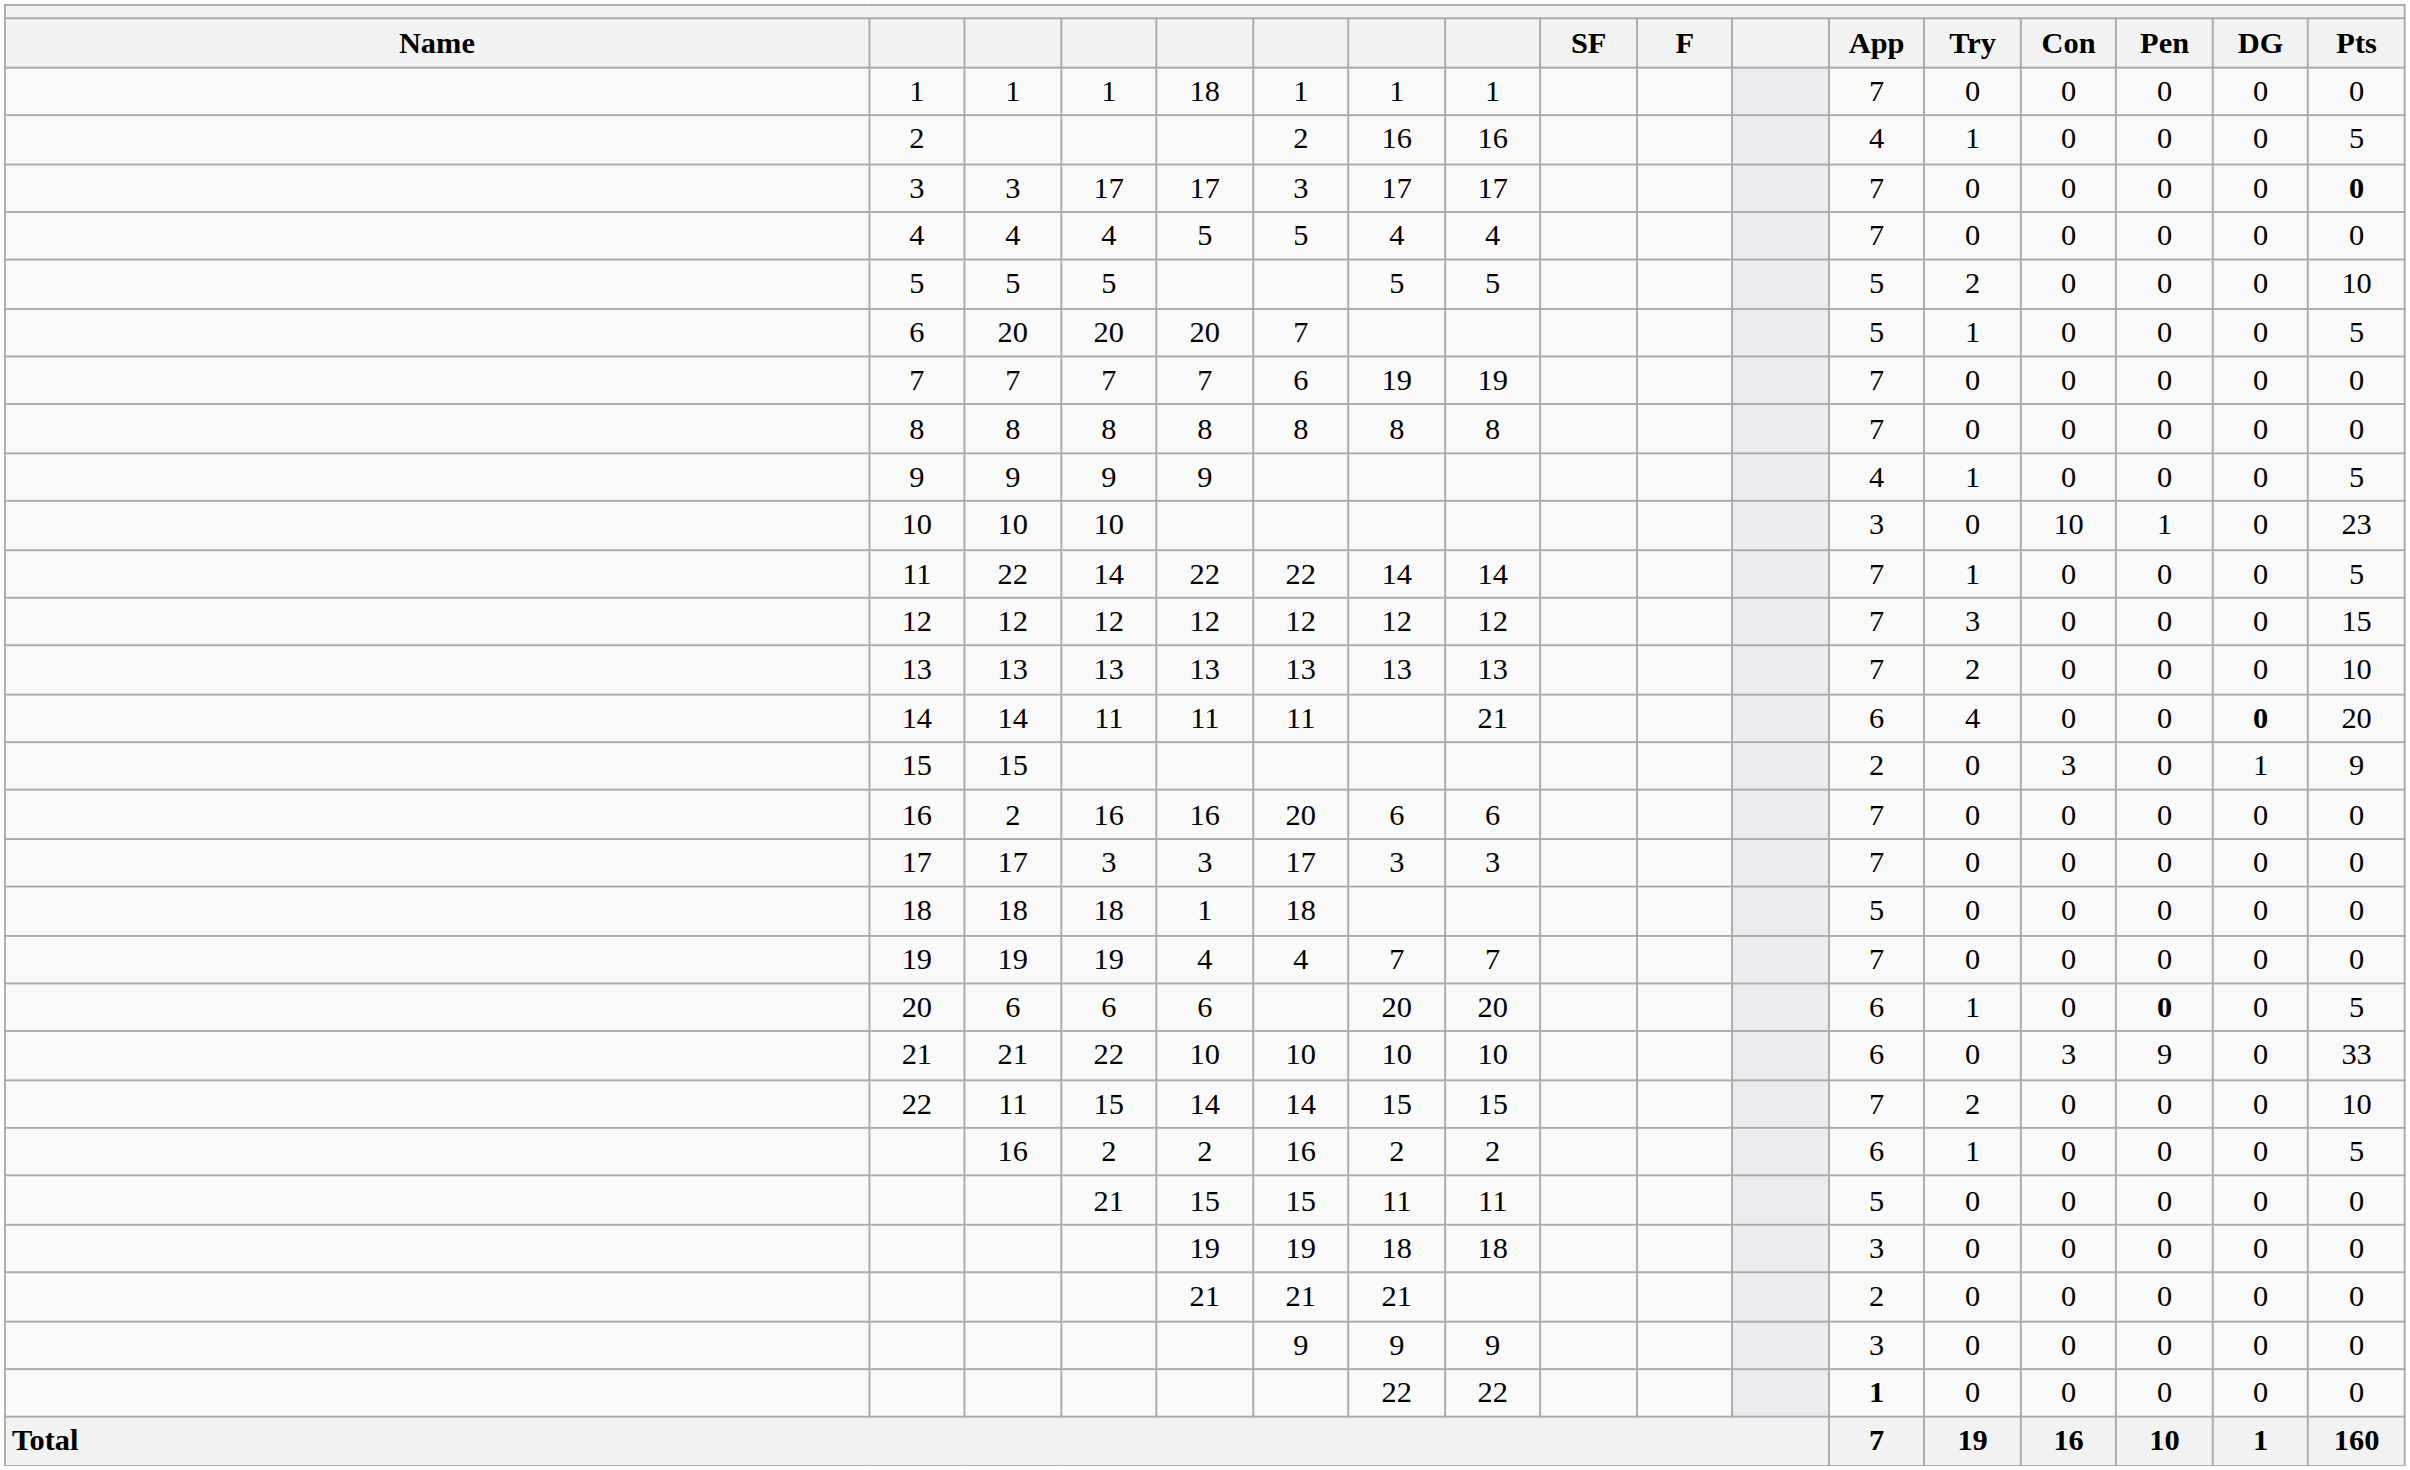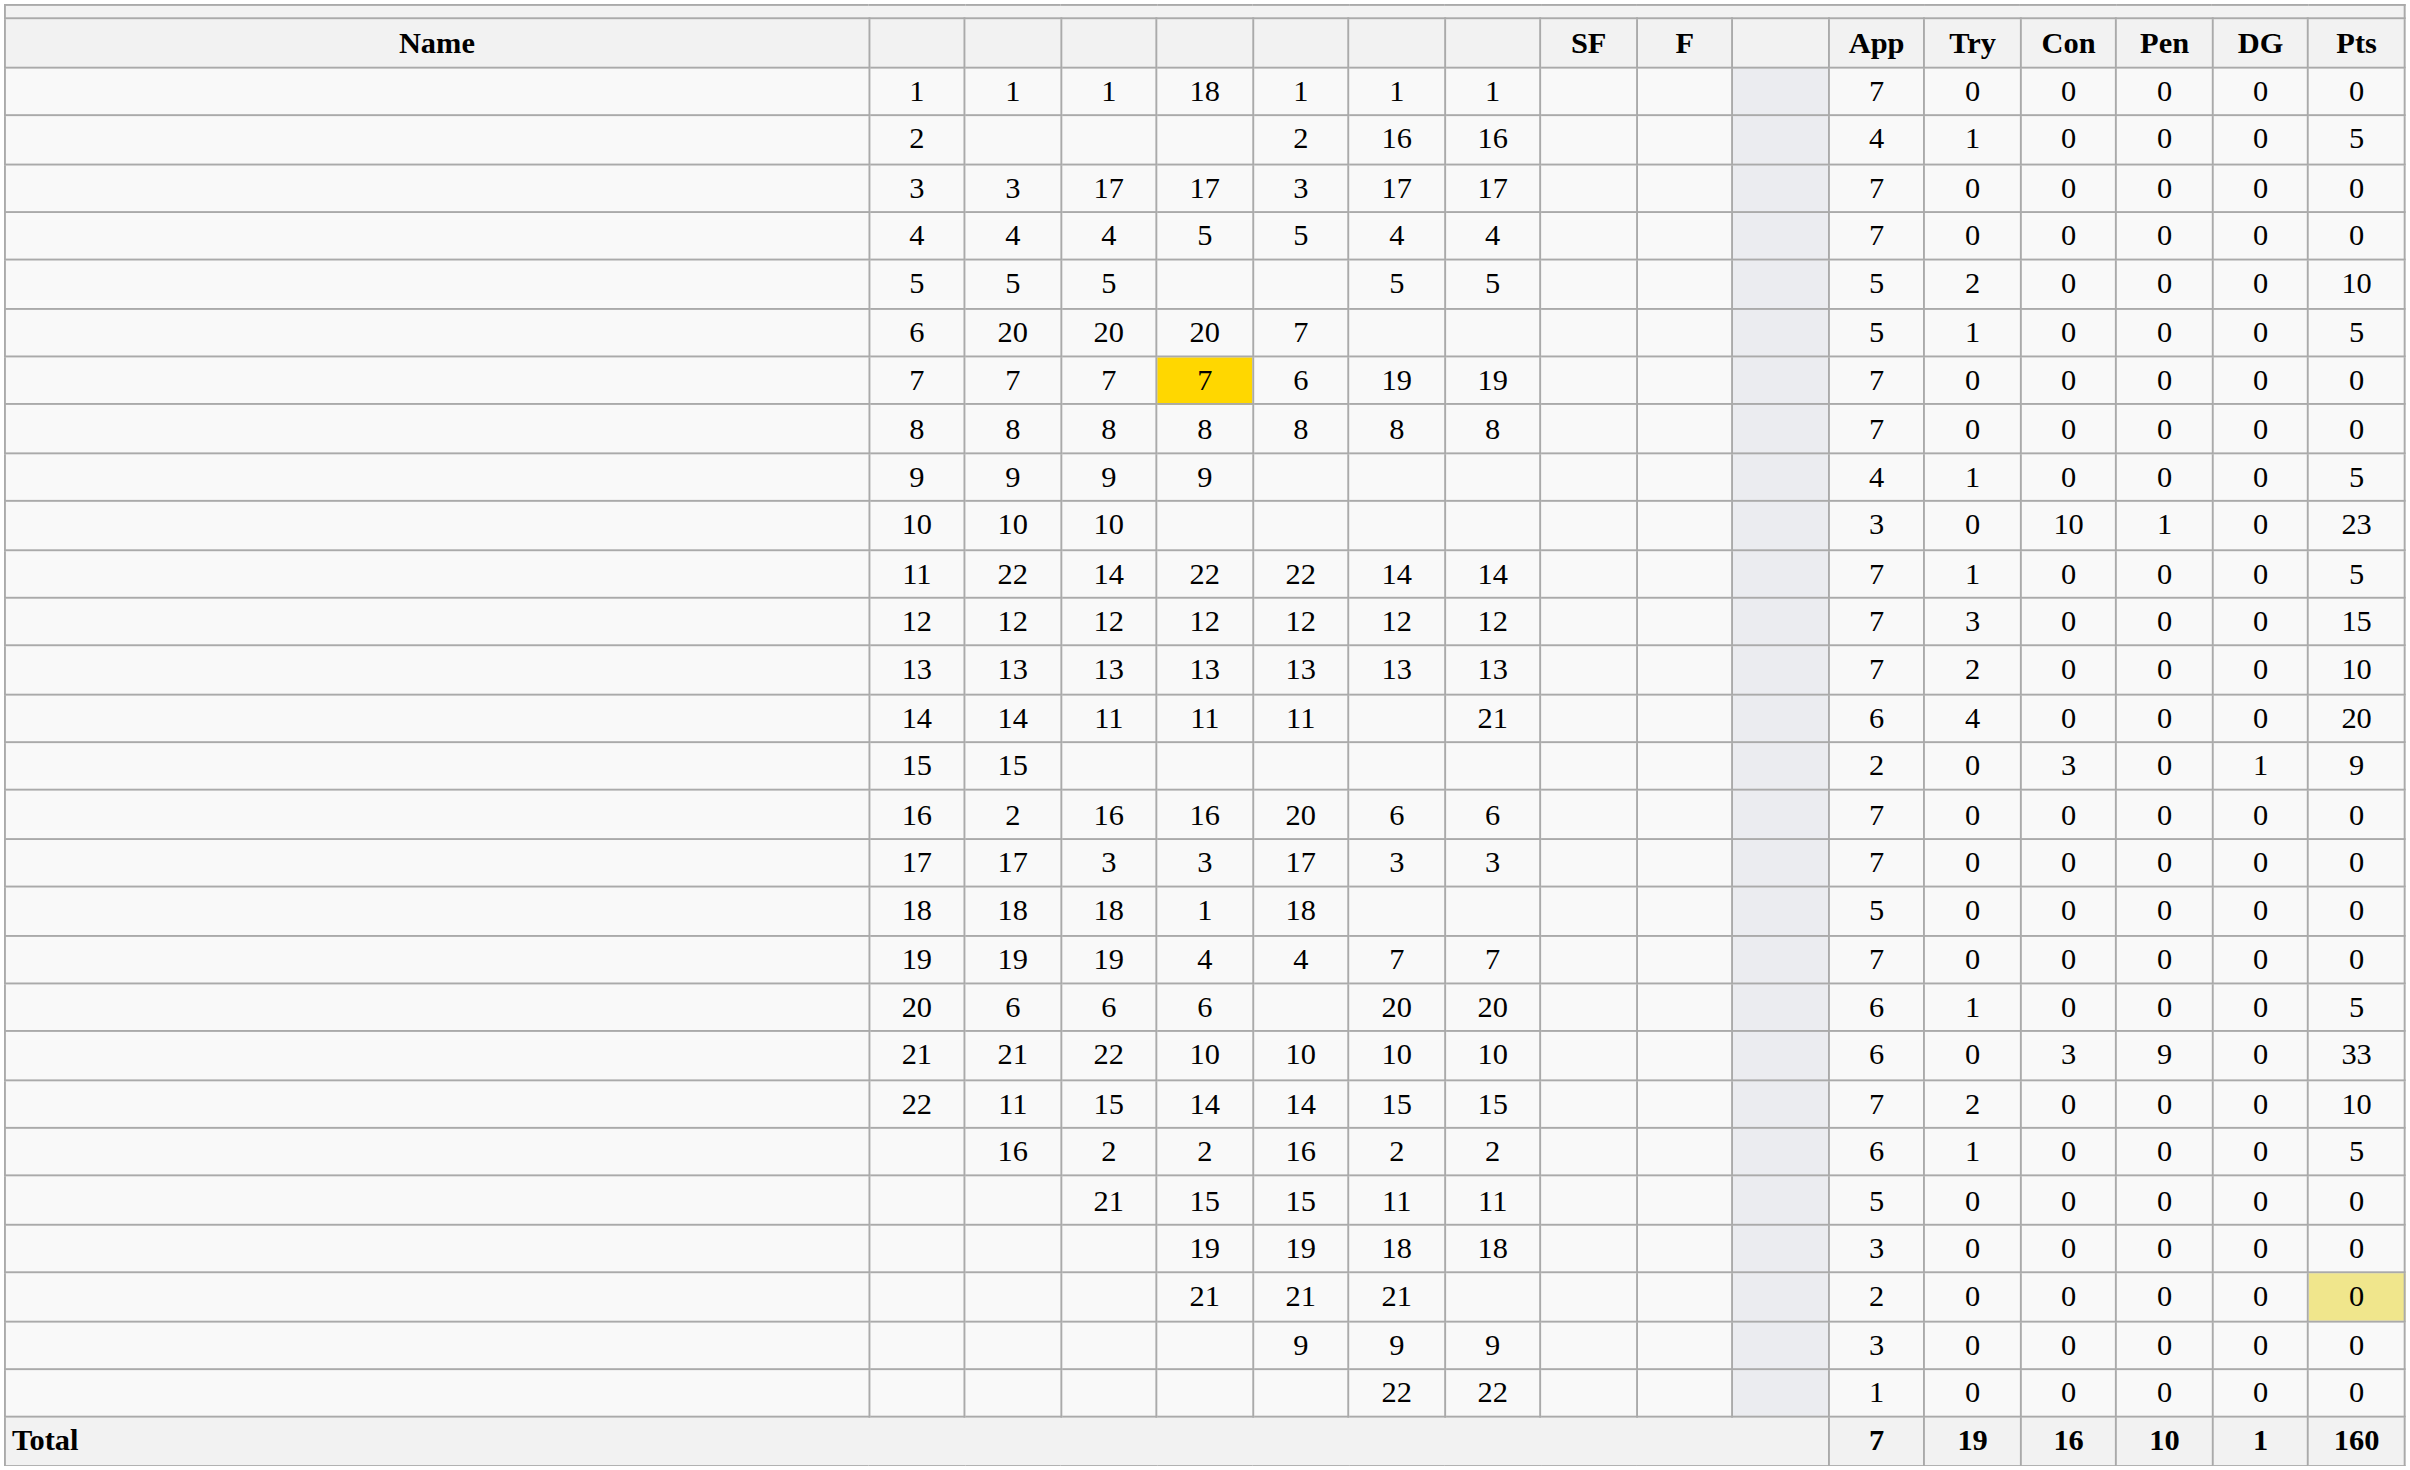row 5 | Pts: bold -> normal
row 9 | column 5: no background -> gold background
row 16 | DG: bold -> normal
row 22 | Pen: bold -> normal
row 28 | Pts: no background -> khaki background
row 30 | App: bold -> normal
